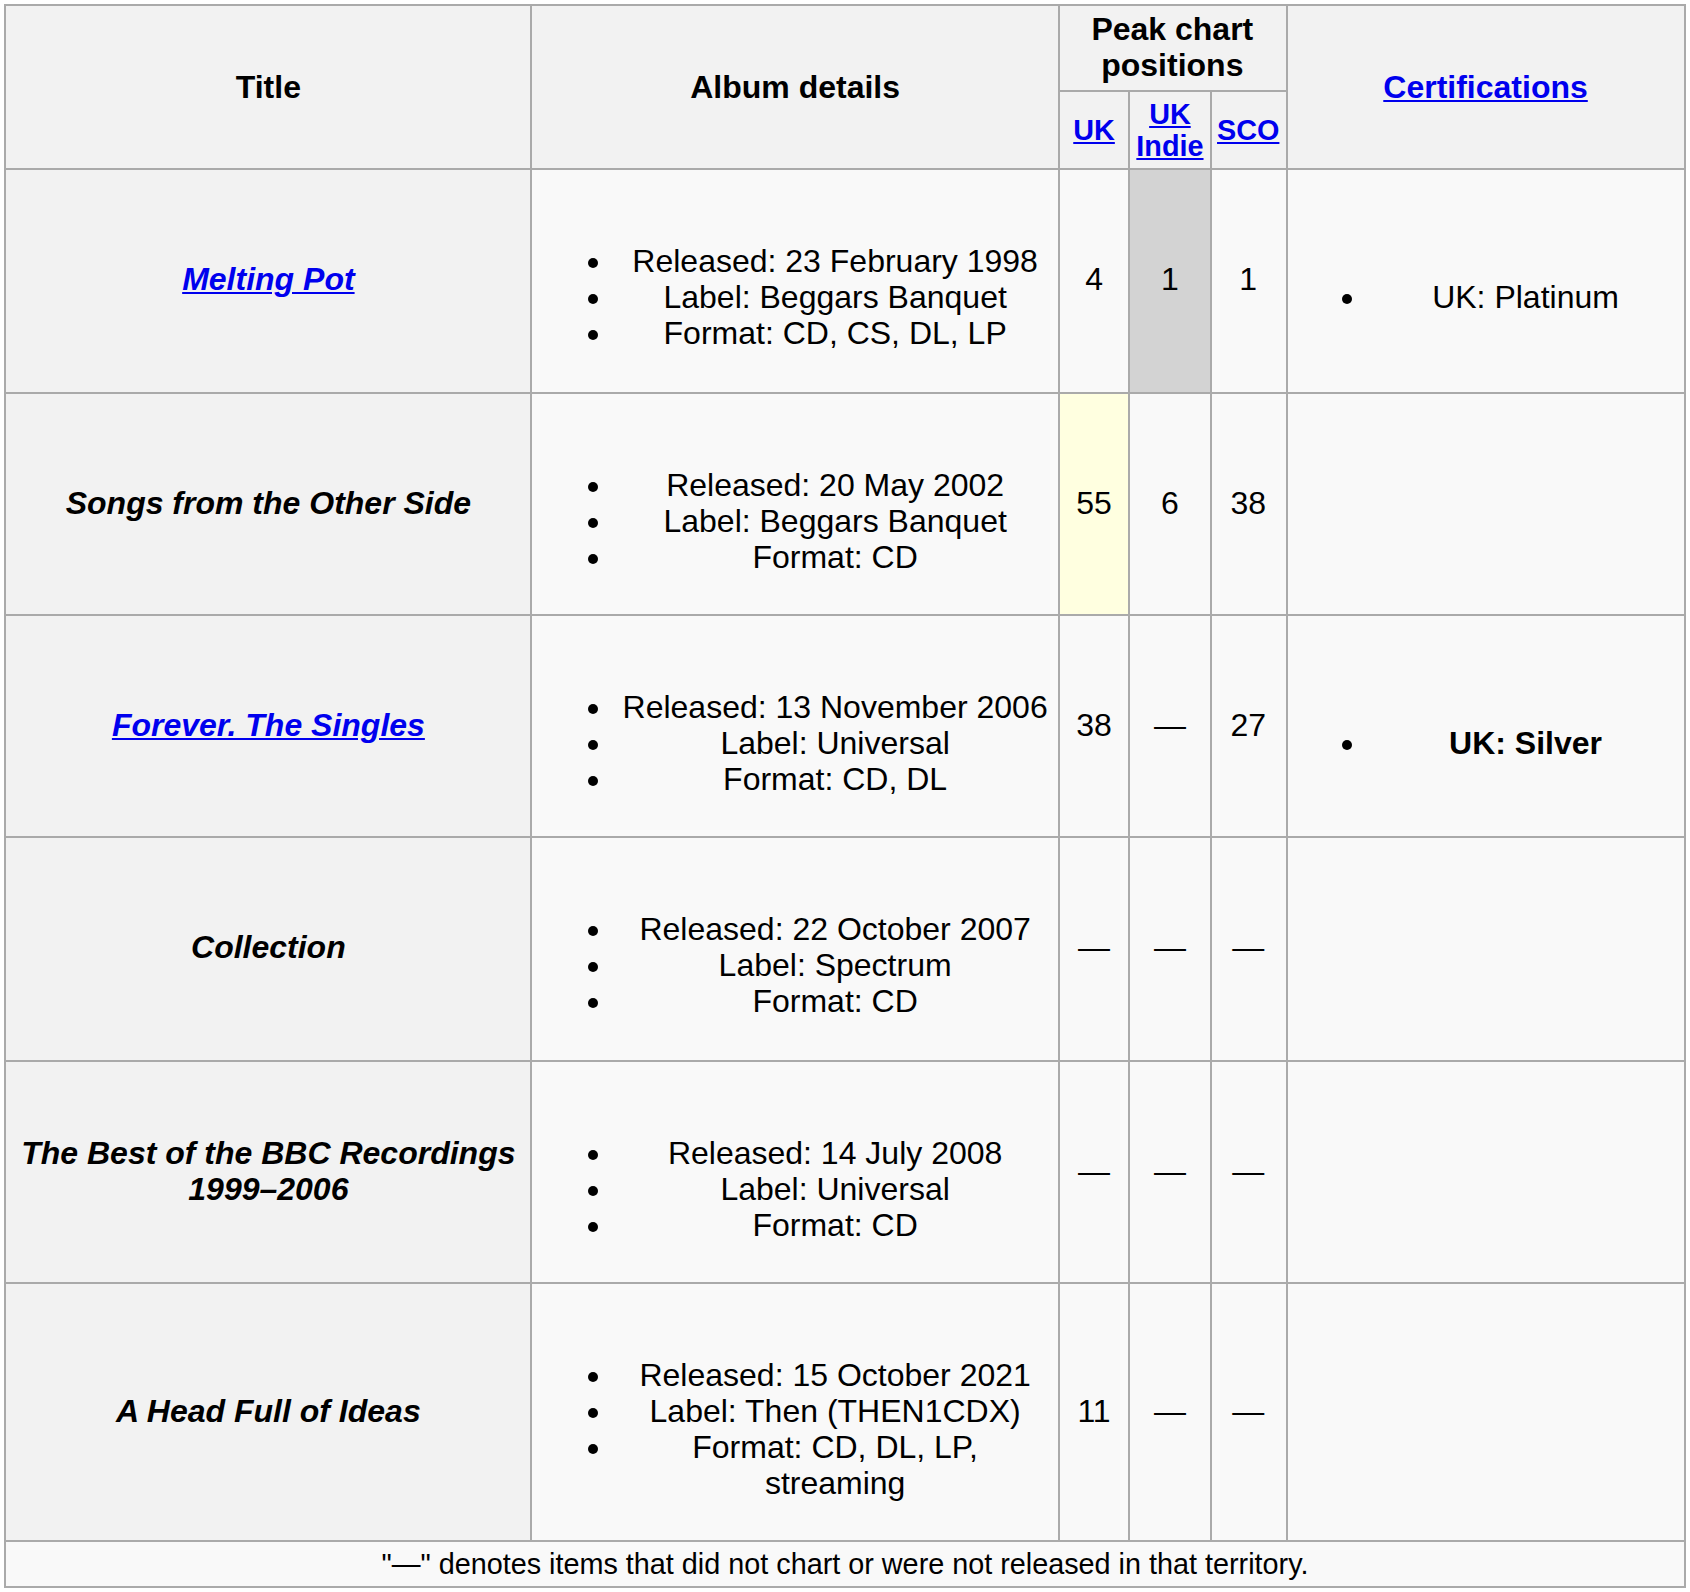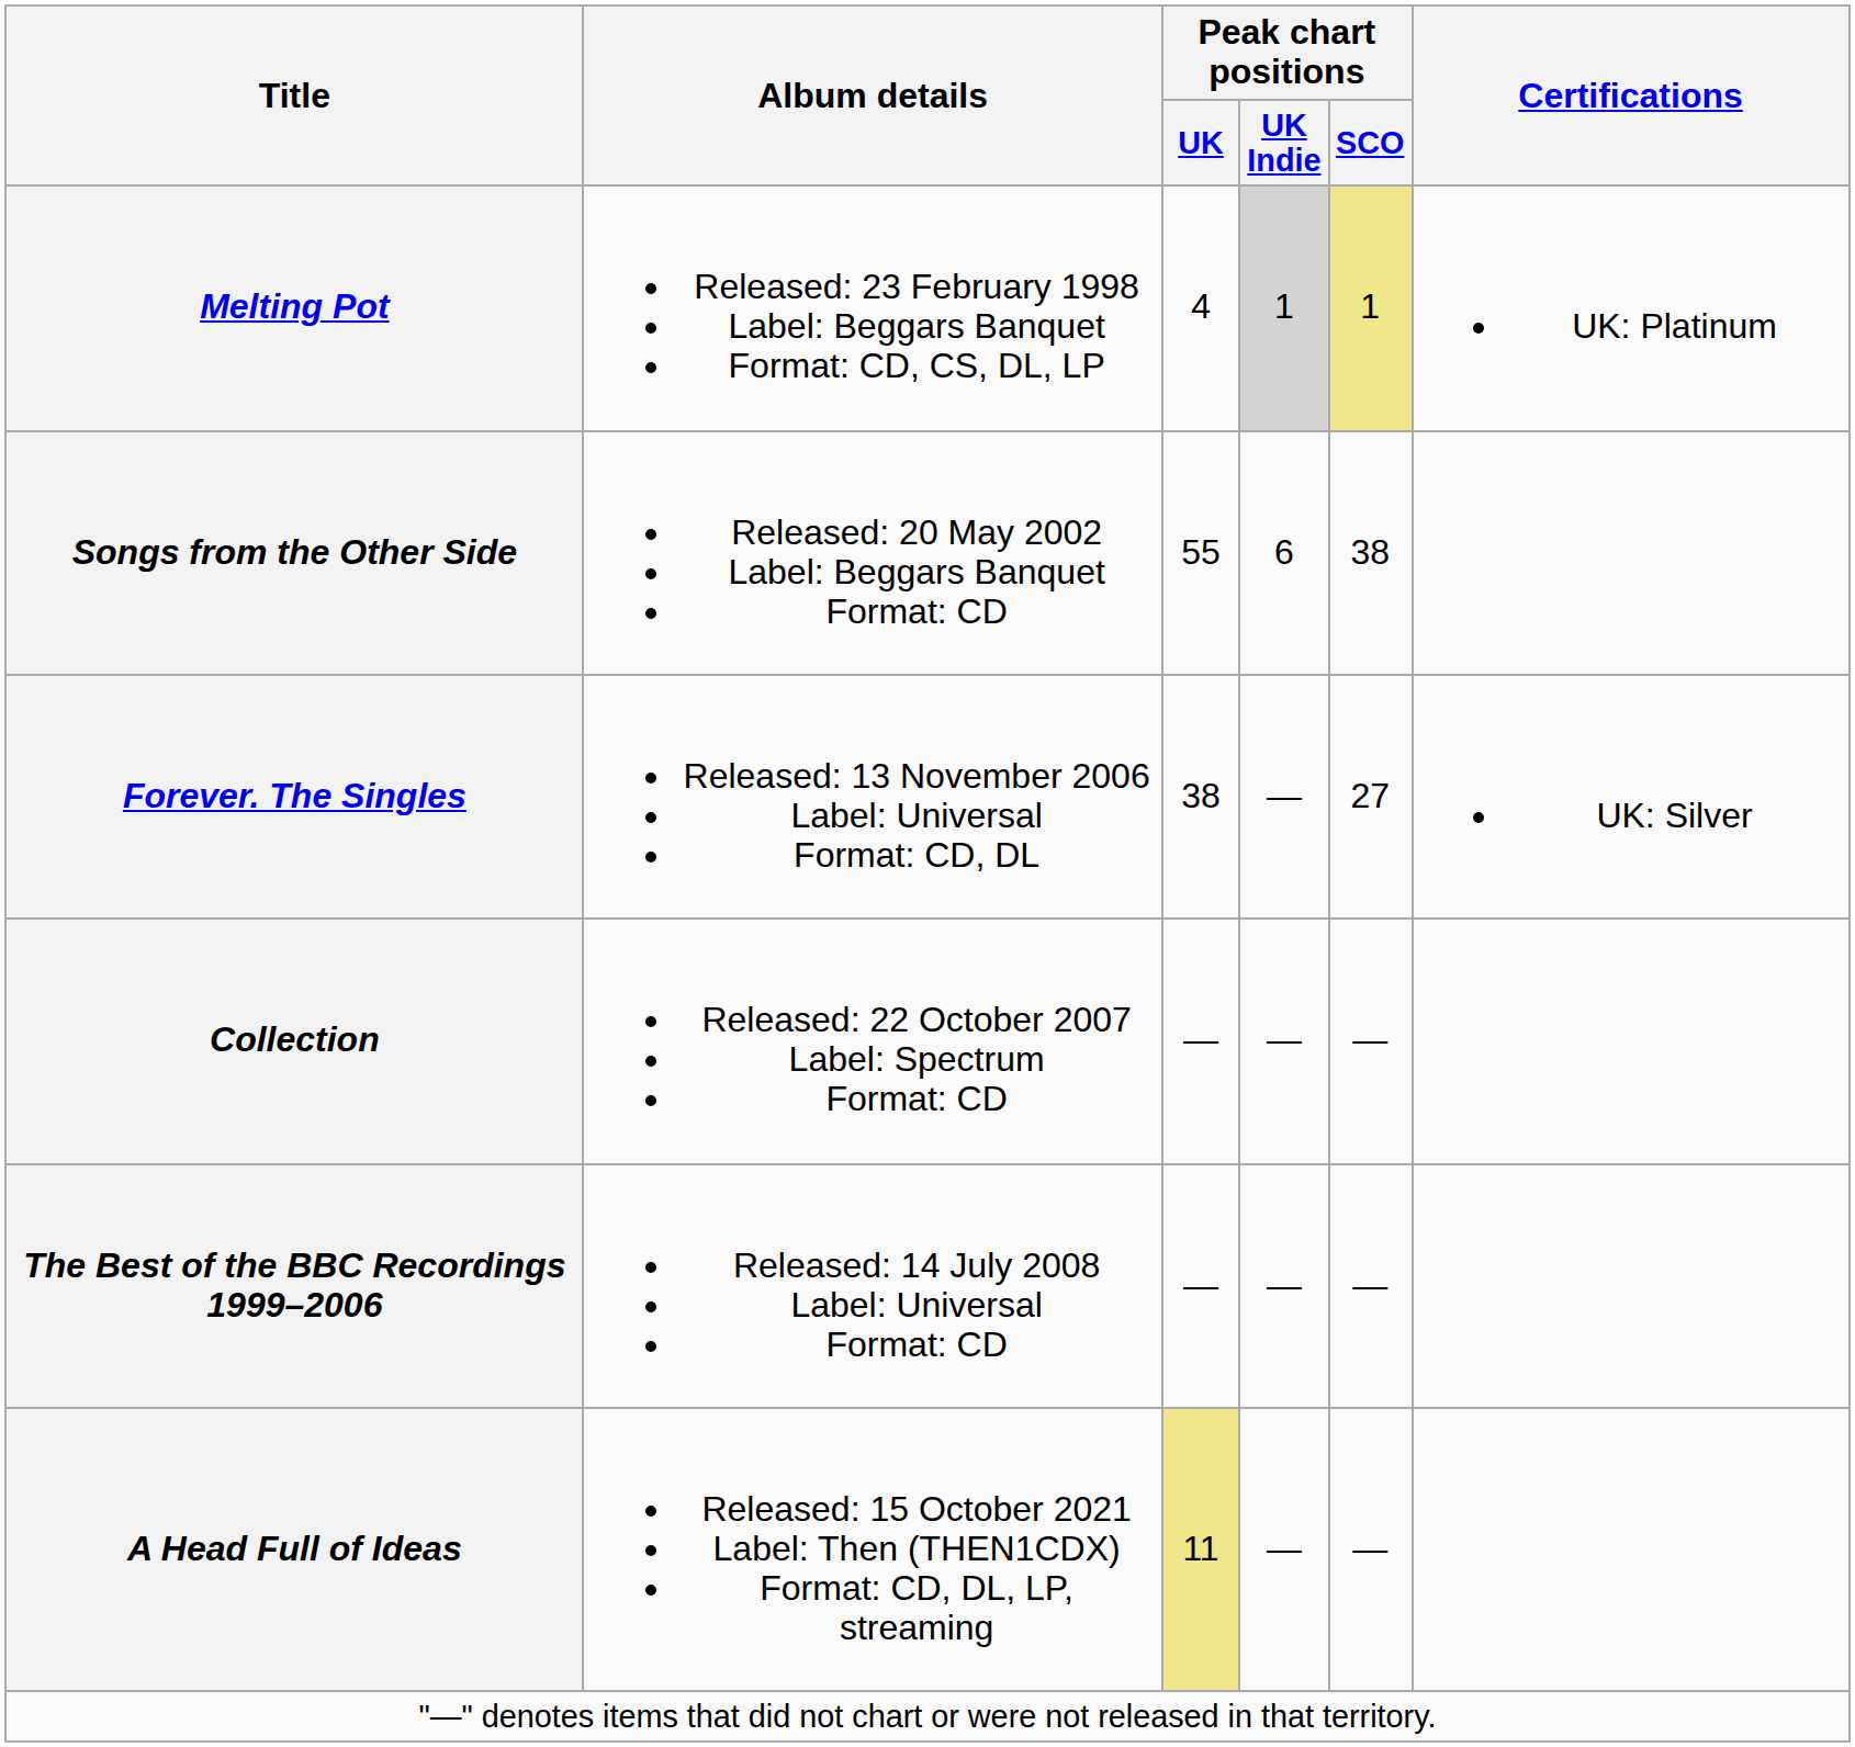Melting Pot | Peak chart positions / SCO: no background -> khaki background
Songs from the Other Side | Peak chart positions / UK: lightyellow background -> no background
Forever. The Singles | Certifications: bold -> normal
A Head Full of Ideas | Peak chart positions / UK: no background -> khaki background
